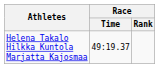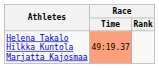Helena Takalo Hilkka Kuntola Marjatta Kajosmaa | Race / Time: no background -> lightsalmon background
